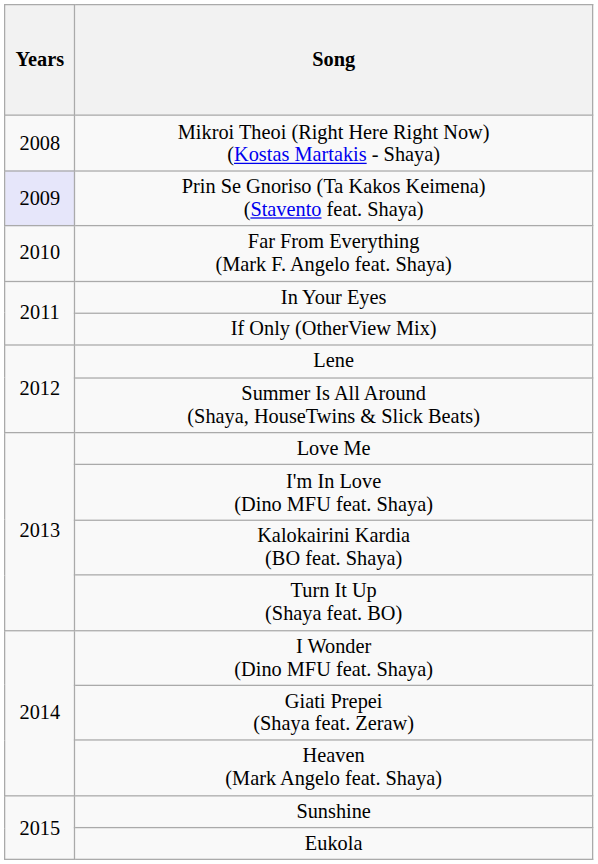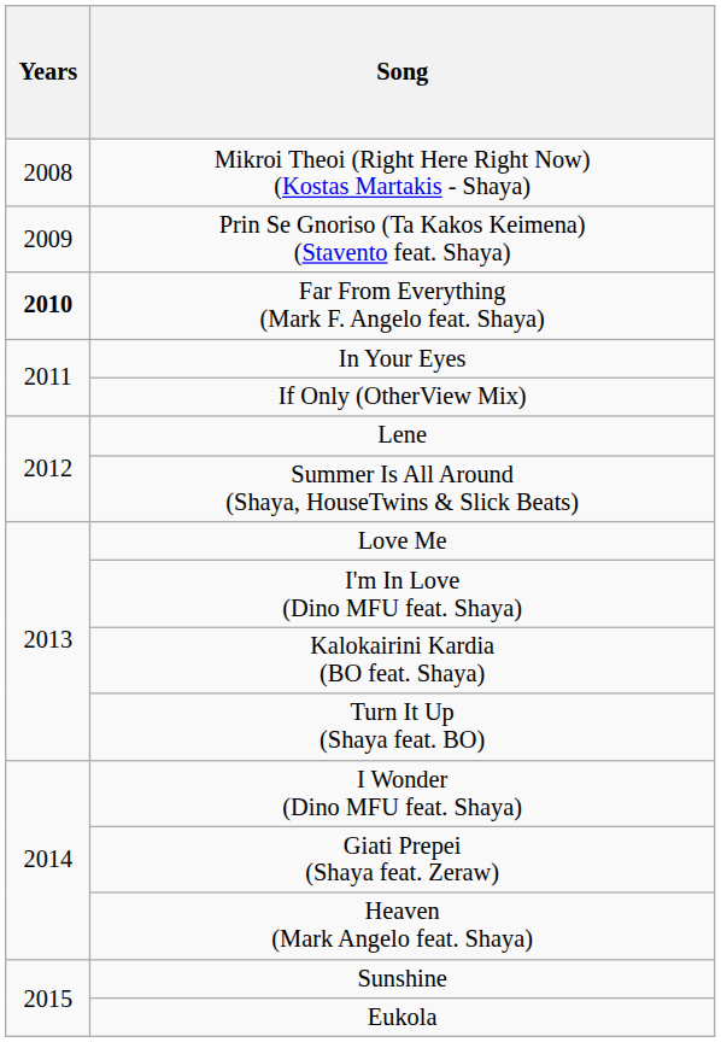Prin Se Gnoriso (Ta Kakos Keimena) (Stavento feat. Shaya) | Years: lavender background -> no background
Far From Everything (Mark F. Angelo feat. Shaya) | Years: normal -> bold
